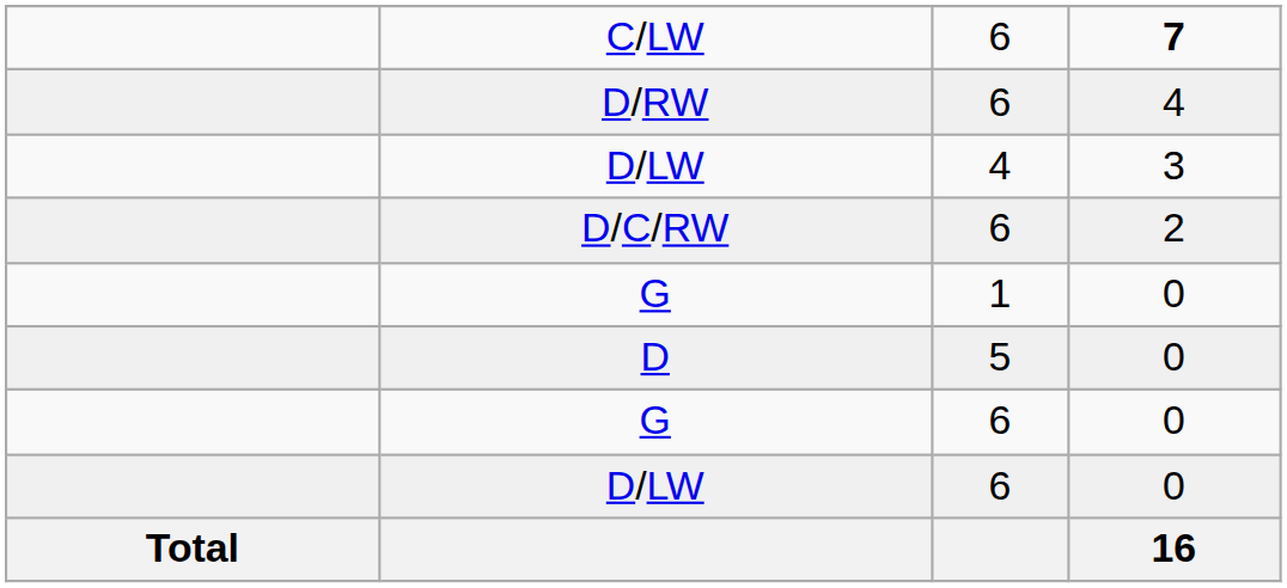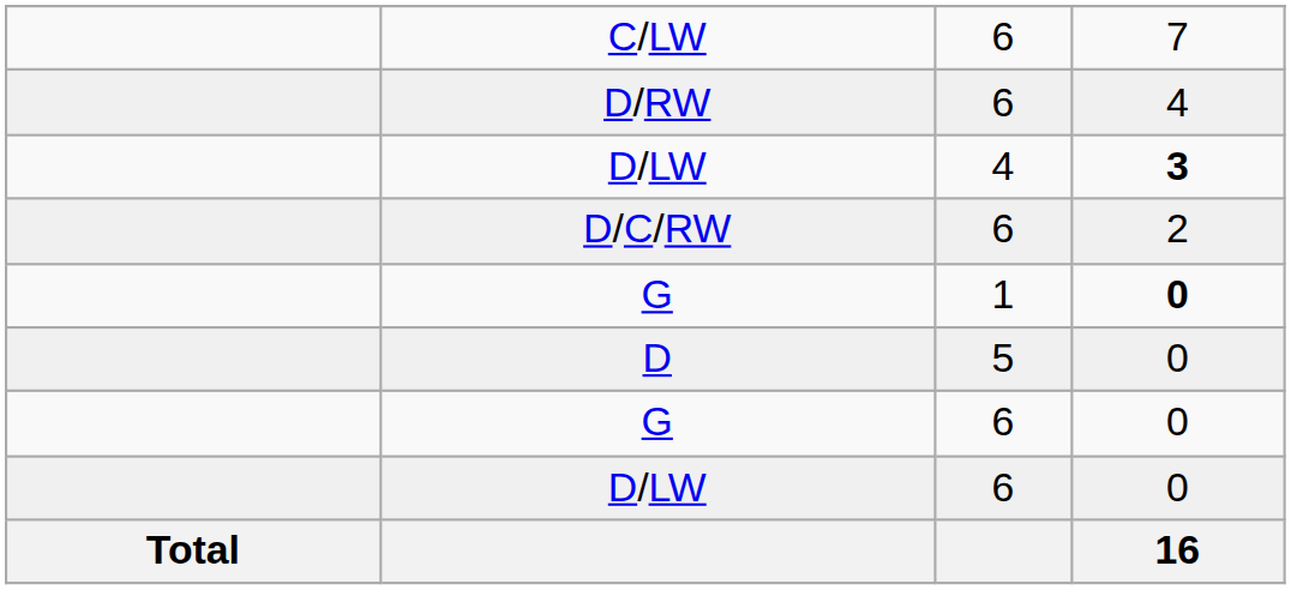C/LW | column 4: bold -> normal
D/LW / 4 | column 4: normal -> bold
G / 1 | column 4: normal -> bold
